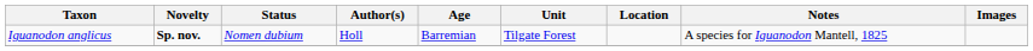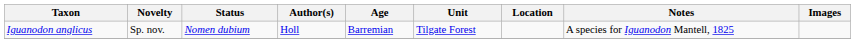Iguanodon anglicus | Novelty: bold -> normal
